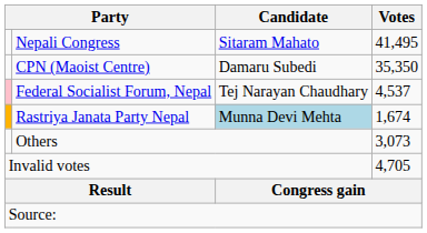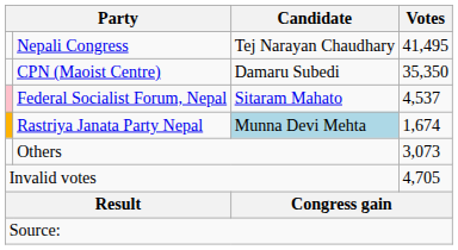Nepali Congress | Candidate: Sitaram Mahato -> Tej Narayan Chaudhary
Federal Socialist Forum, Nepal | Candidate: Tej Narayan Chaudhary -> Sitaram Mahato
